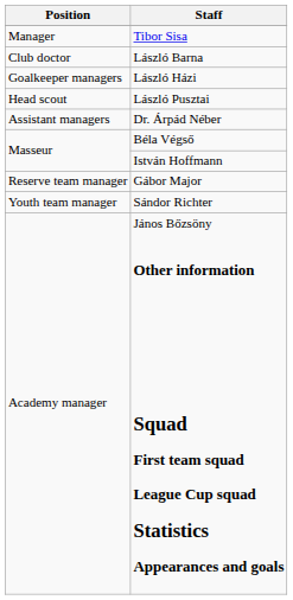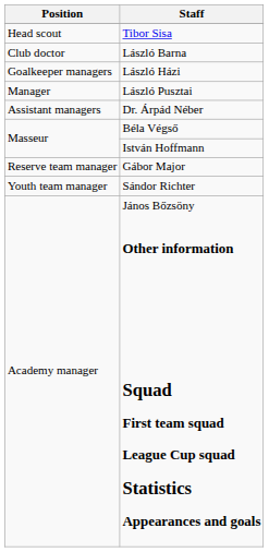Tibor Sisa | Position: Manager -> Head scout
László Pusztai | Position: Head scout -> Manager
